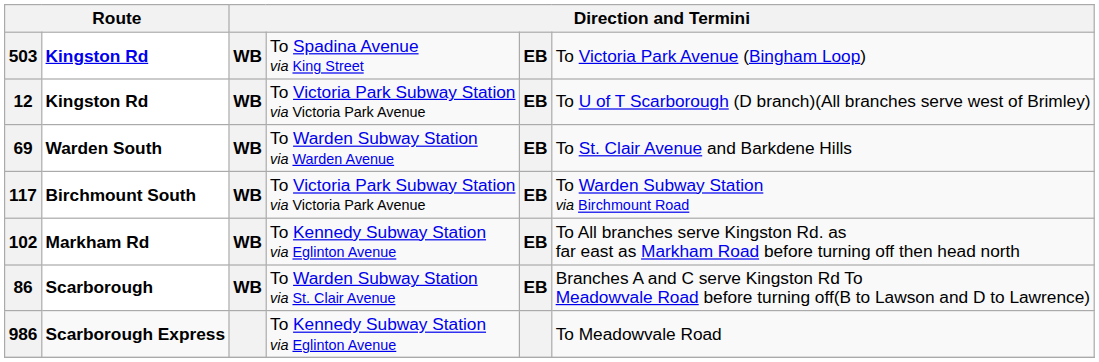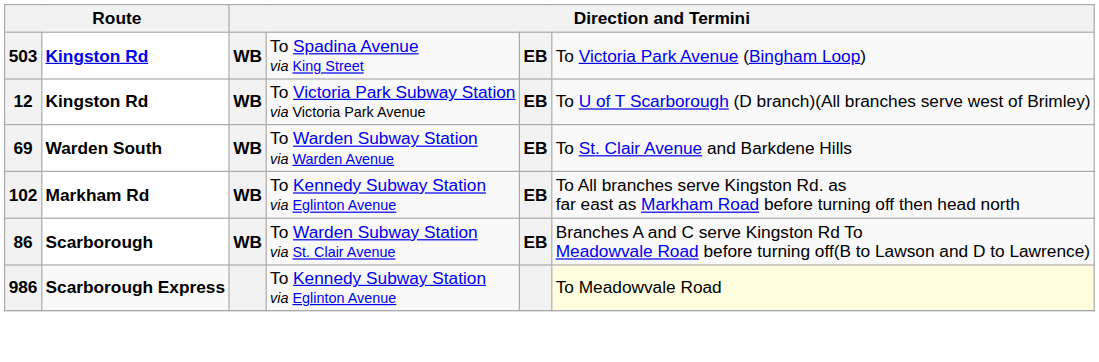- row: 117 | Birchmount South | WB | To Victoria Park Subway Station via Victoria Park Avenue | EB | To Warden Subway Station via Birchmount Road
986 | column 6: no background -> lightyellow background
